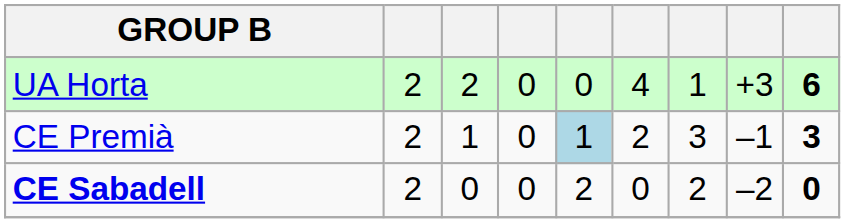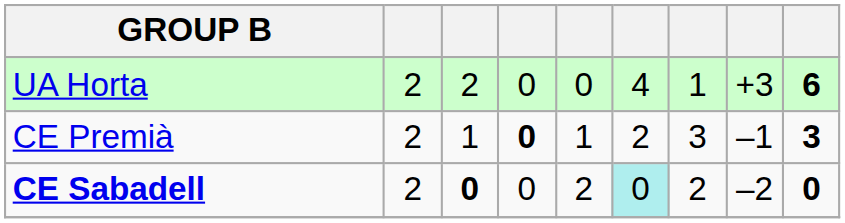CE Premià | column 4: normal -> bold
CE Premià | column 5: lightblue background -> no background
CE Sabadell | column 3: normal -> bold
CE Sabadell | column 6: no background -> paleturquoise background
